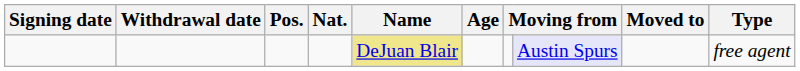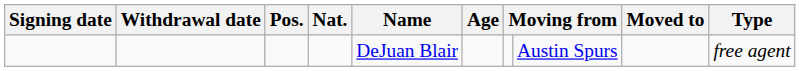row 2 | Name: khaki background -> no background
row 2 | column 8: lavender background -> no background
